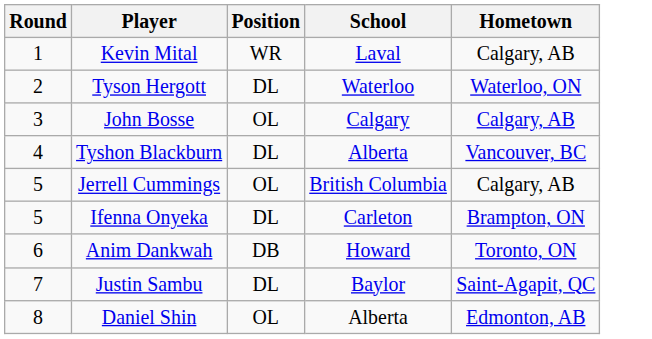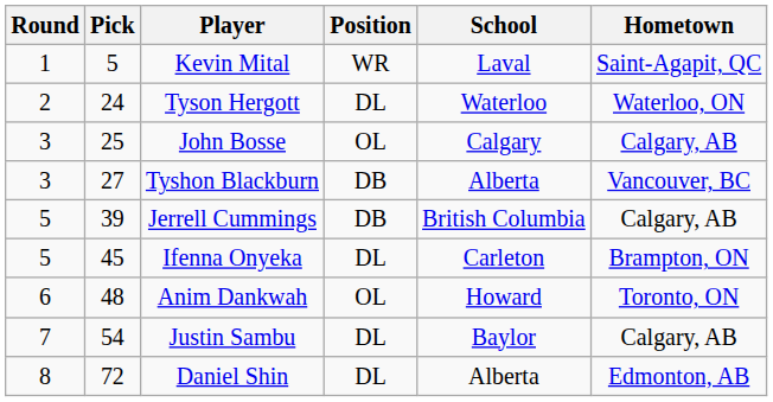+ column: Pick | 5 | 24 | 25 | 27 | 39 | 45 | 48 | 54 | 72
Kevin Mital | Hometown: Calgary, AB -> Saint-Agapit, QC
Tyshon Blackburn | Round: 4 -> 3
Tyshon Blackburn | Position: DL -> DB
Jerrell Cummings | Position: OL -> DB
Anim Dankwah | Position: DB -> OL
Justin Sambu | Hometown: Saint-Agapit, QC -> Calgary, AB
Daniel Shin | Position: OL -> DL
